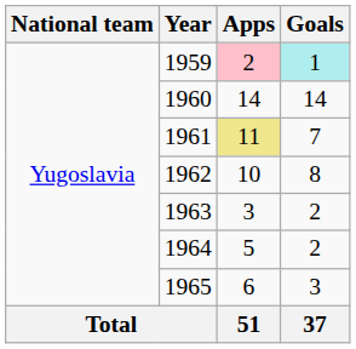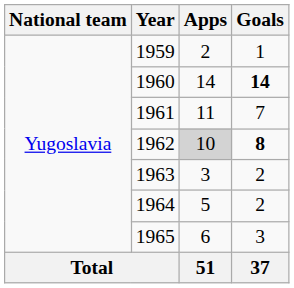1959 | Apps: pink background -> no background
1959 | Goals: paleturquoise background -> no background
1960 | Goals: normal -> bold
1961 | Apps: khaki background -> no background
1962 | Apps: no background -> lightgrey background
1962 | Goals: normal -> bold
